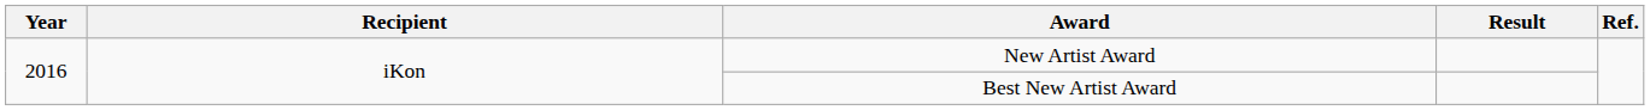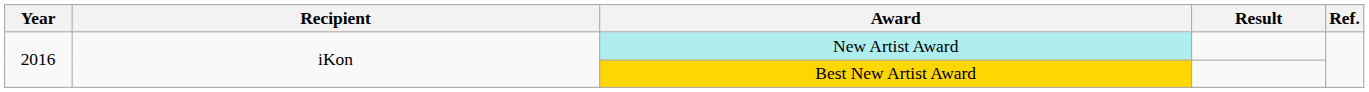New Artist Award | Award: no background -> paleturquoise background
Best New Artist Award | Award: no background -> gold background
